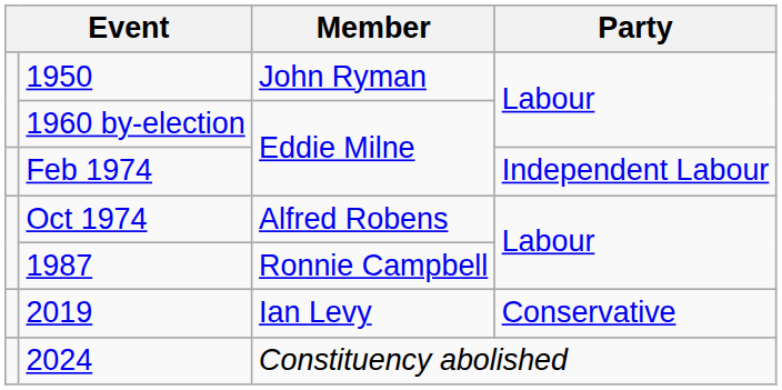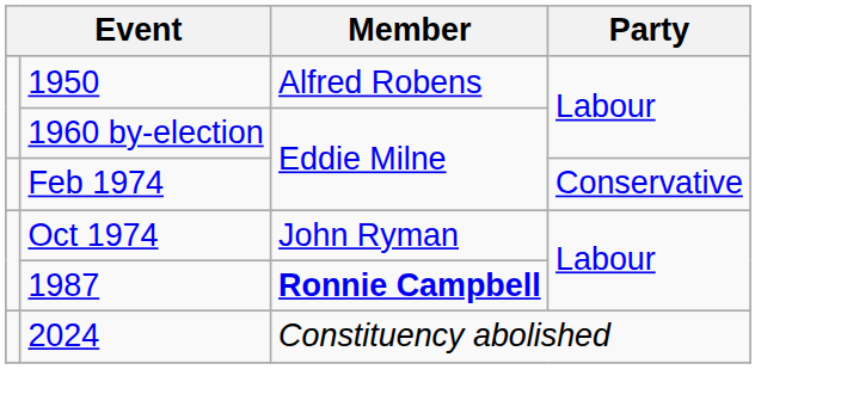1950 | Member: John Ryman -> Alfred Robens
Feb 1974 | Party: Independent Labour -> Conservative
Oct 1974 | Member: Alfred Robens -> John Ryman
1987 | Member: normal -> bold
- row: 2019 | Ian Levy | Conservative
